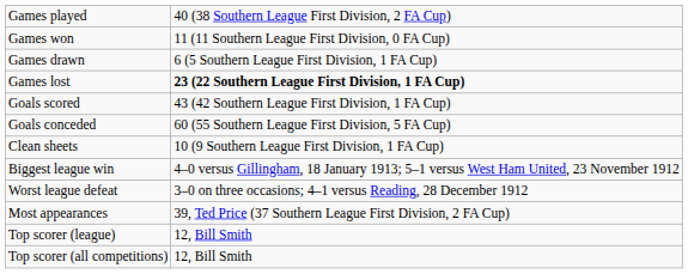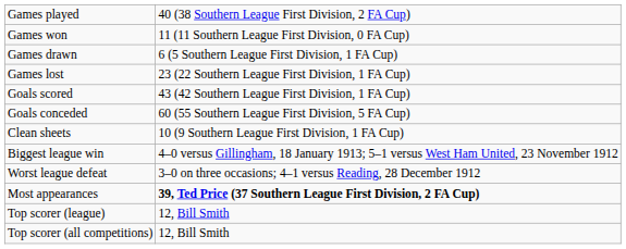Games lost | column 2: bold -> normal
Most appearances | column 2: normal -> bold
